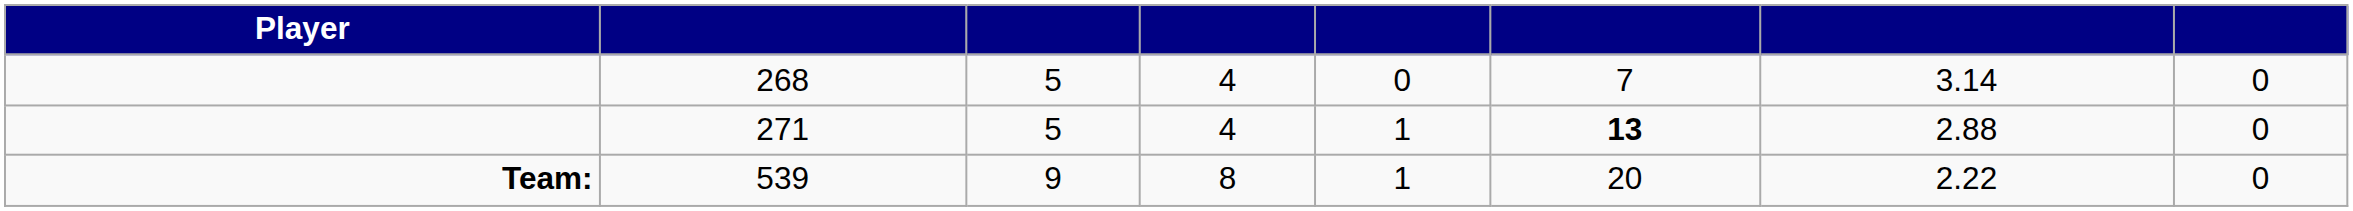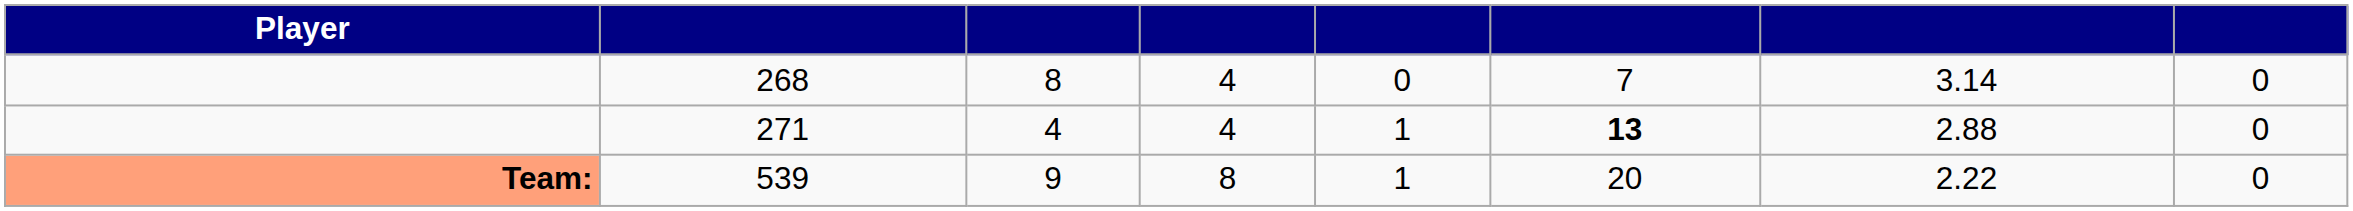268 | column 3: 5 -> 8
271 | column 3: 5 -> 4
539 | Player: no background -> lightsalmon background
